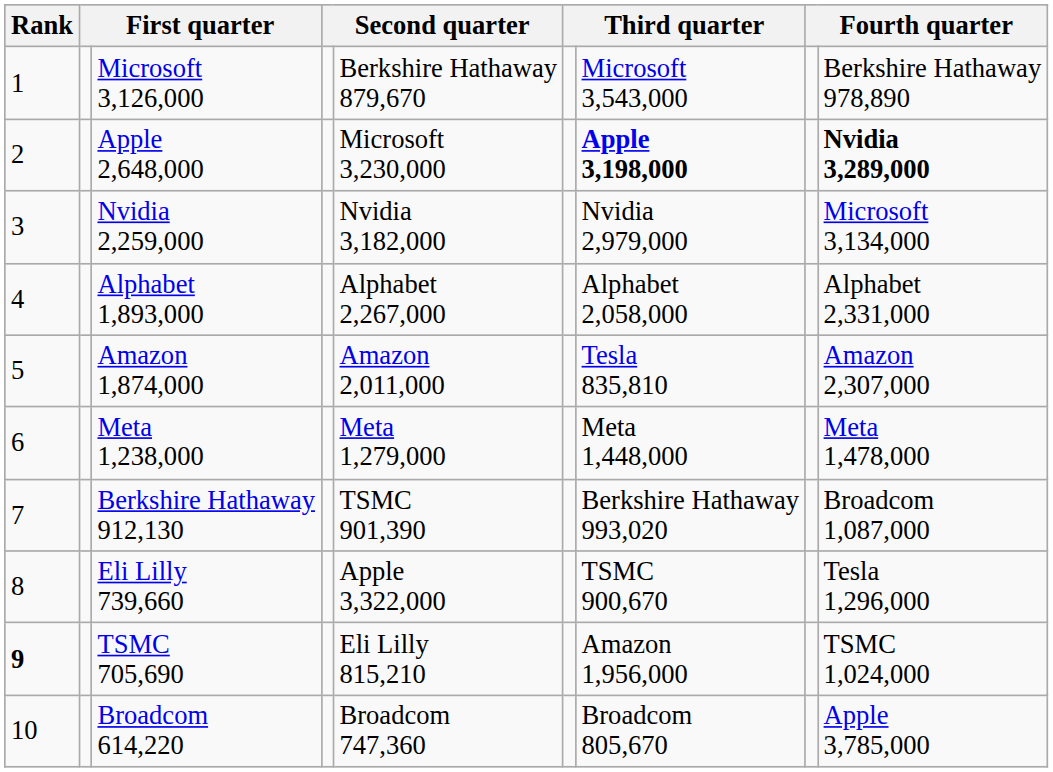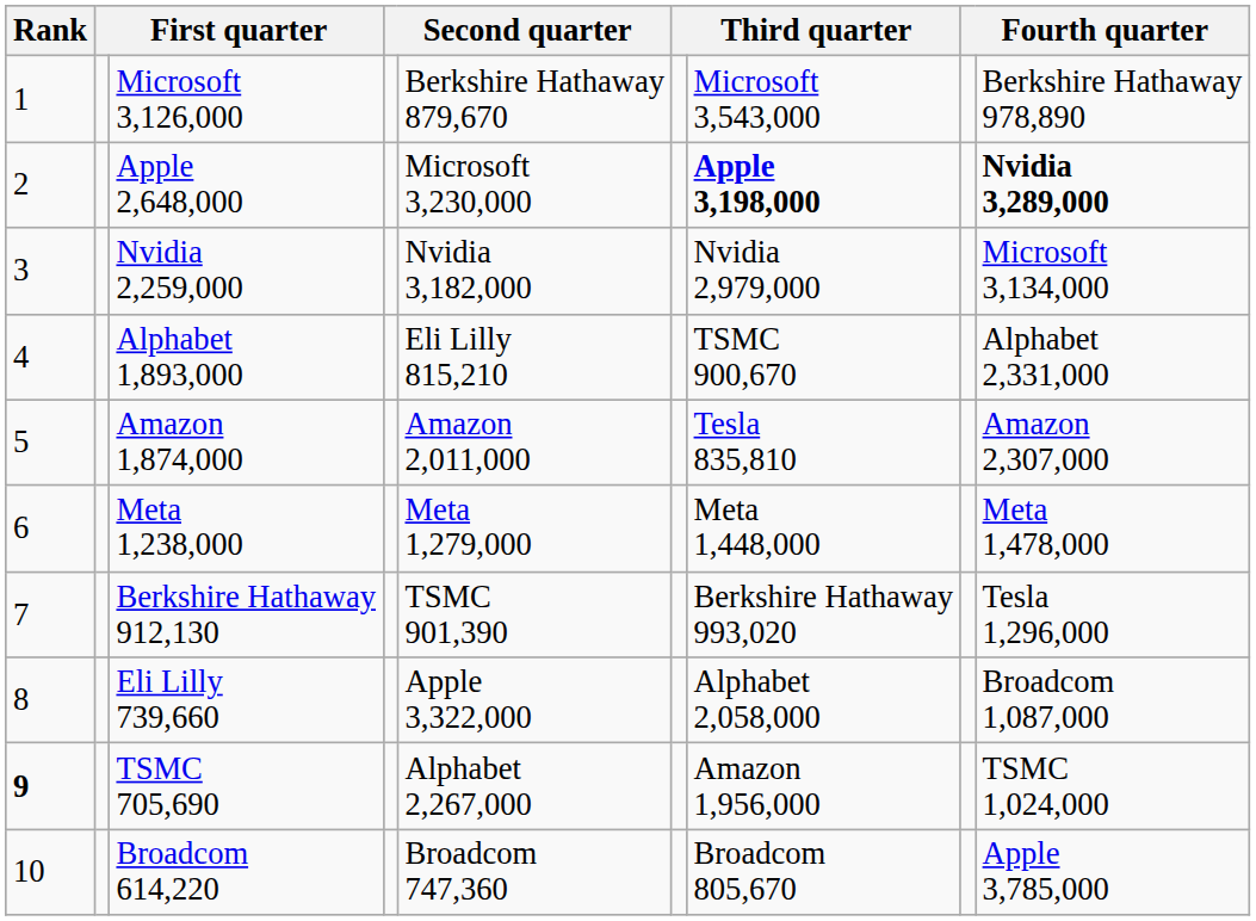Alphabet 1,893,000 | column 5: Alphabet 2,267,000 -> Eli Lilly 815,210
Alphabet 1,893,000 | column 7: Alphabet 2,058,000 -> TSMC 900,670
Berkshire Hathaway 912,130 | column 9: Broadcom 1,087,000 -> Tesla 1,296,000
Eli Lilly 739,660 | column 7: TSMC 900,670 -> Alphabet 2,058,000
Eli Lilly 739,660 | column 9: Tesla 1,296,000 -> Broadcom 1,087,000
TSMC 705,690 | column 5: Eli Lilly 815,210 -> Alphabet 2,267,000
